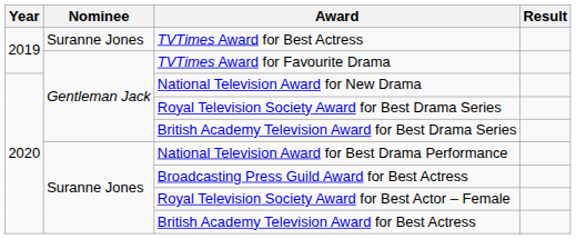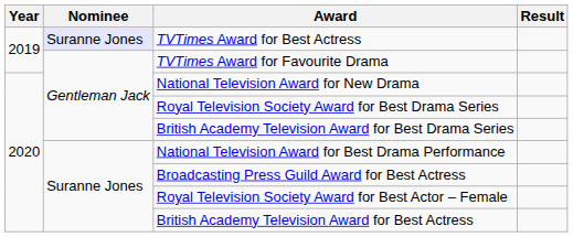TVTimes Award for Best Actress | Nominee: no background -> lavender background
